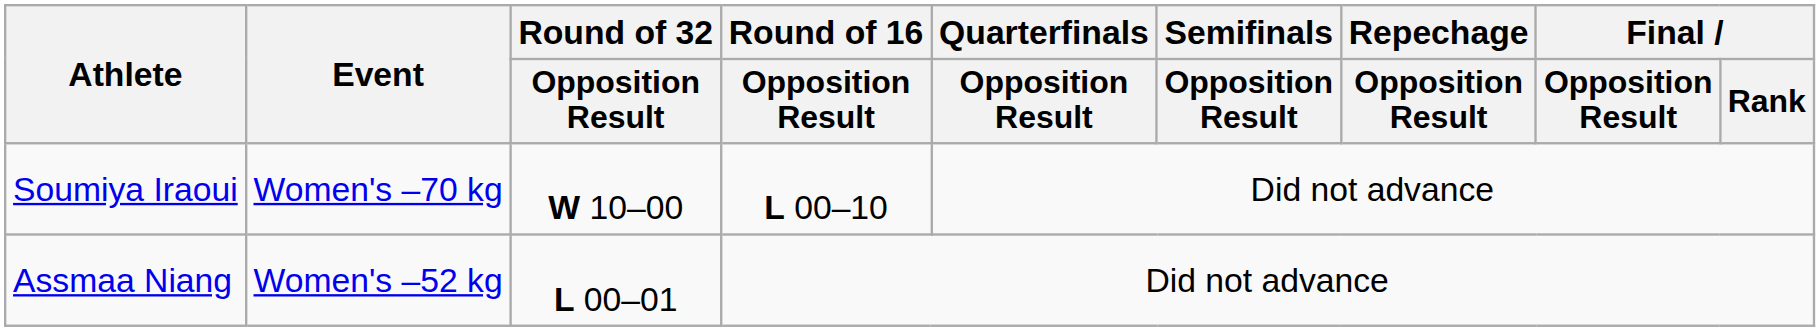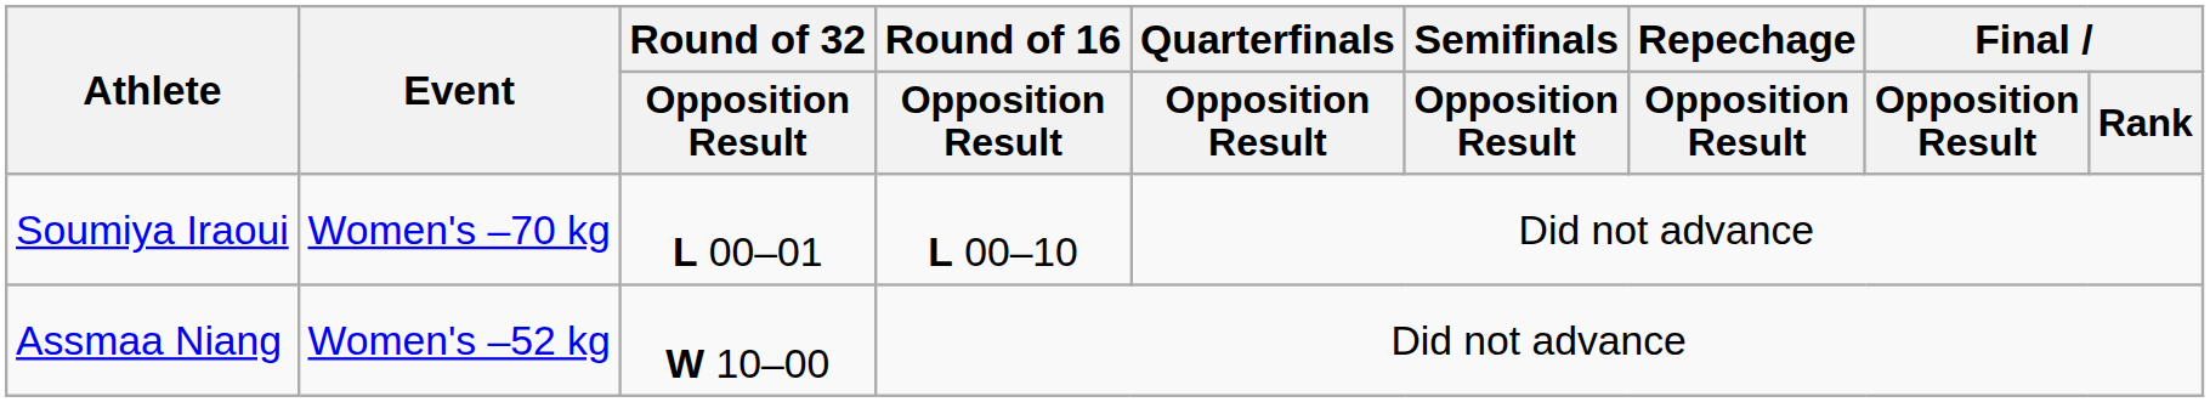Soumiya Iraoui | Round of 32 / Opposition Result: W 10–00 -> L 00–01
Assmaa Niang | Round of 32 / Opposition Result: L 00–01 -> W 10–00
